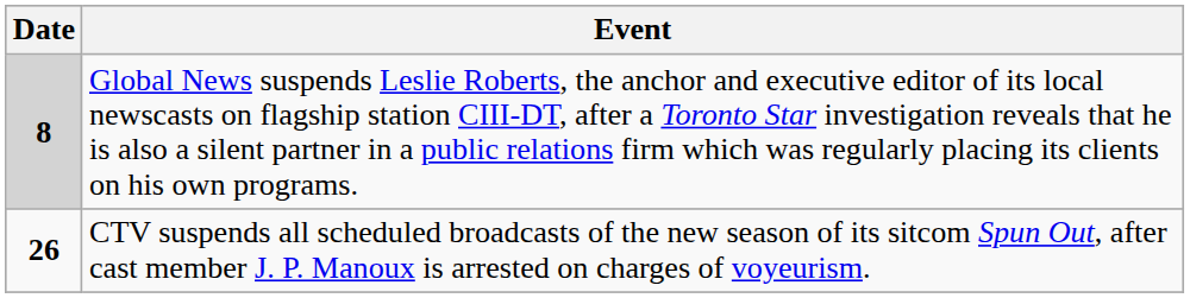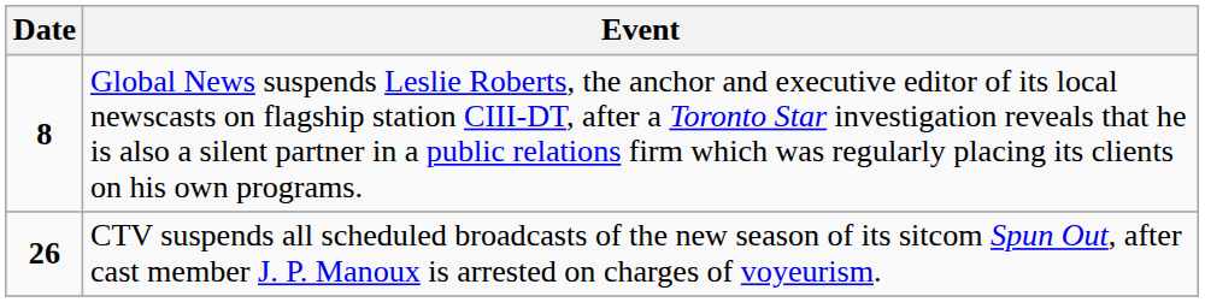row 2 | Date: lightgrey background -> no background
